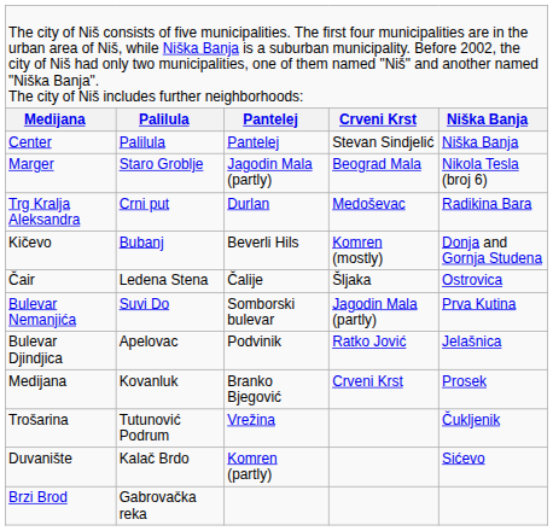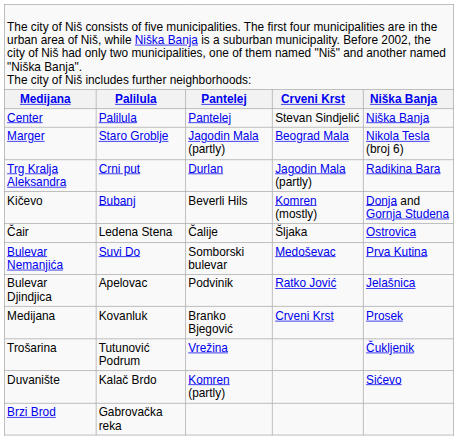Trg Kralja Aleksandra | column 4: Medoševac -> Jagodin Mala (partly)
Bulevar Nemanjića | column 4: Jagodin Mala (partly) -> Medoševac
